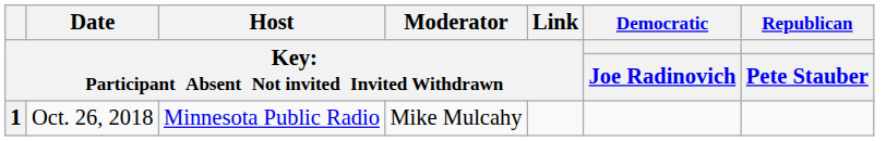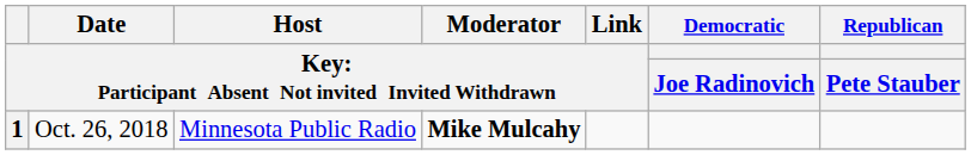1 | column 4: normal -> bold
